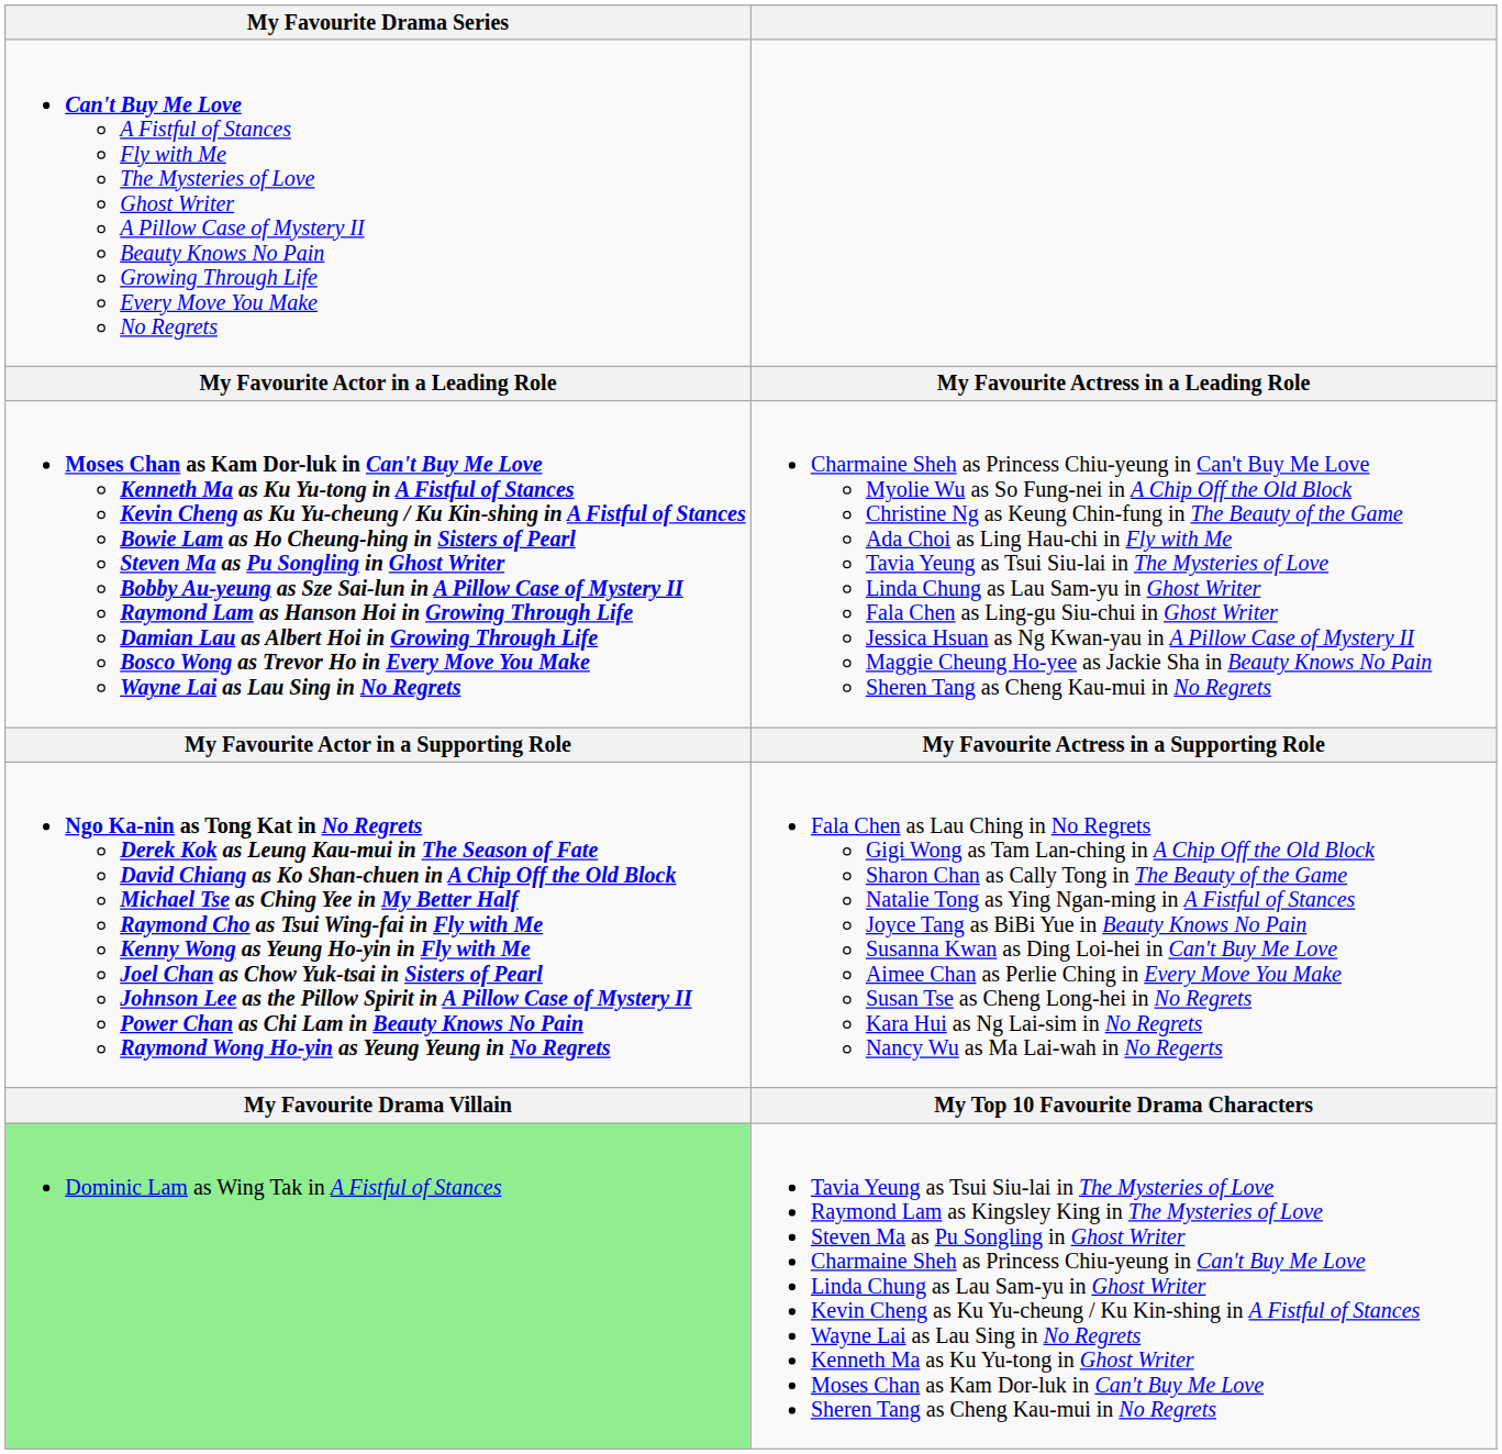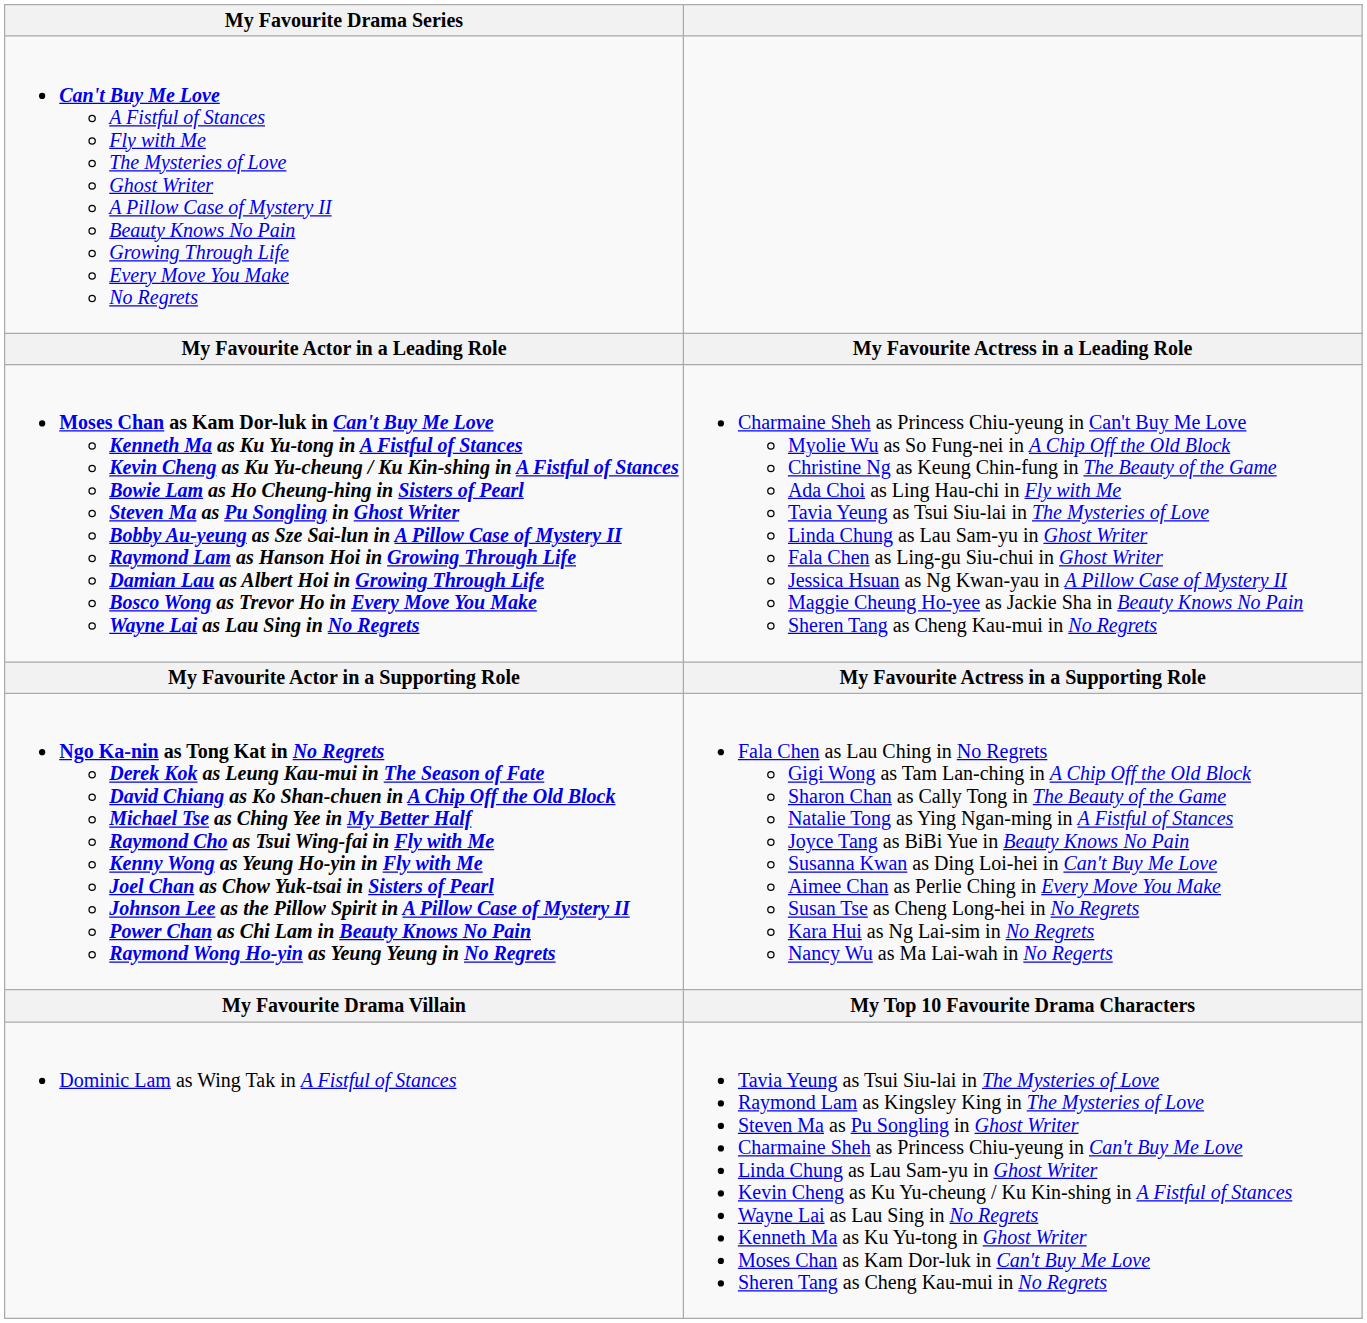Dominic Lam as Wing Tak in A Fistful of Stances | My Favourite Drama Series: lightgreen background -> no background
